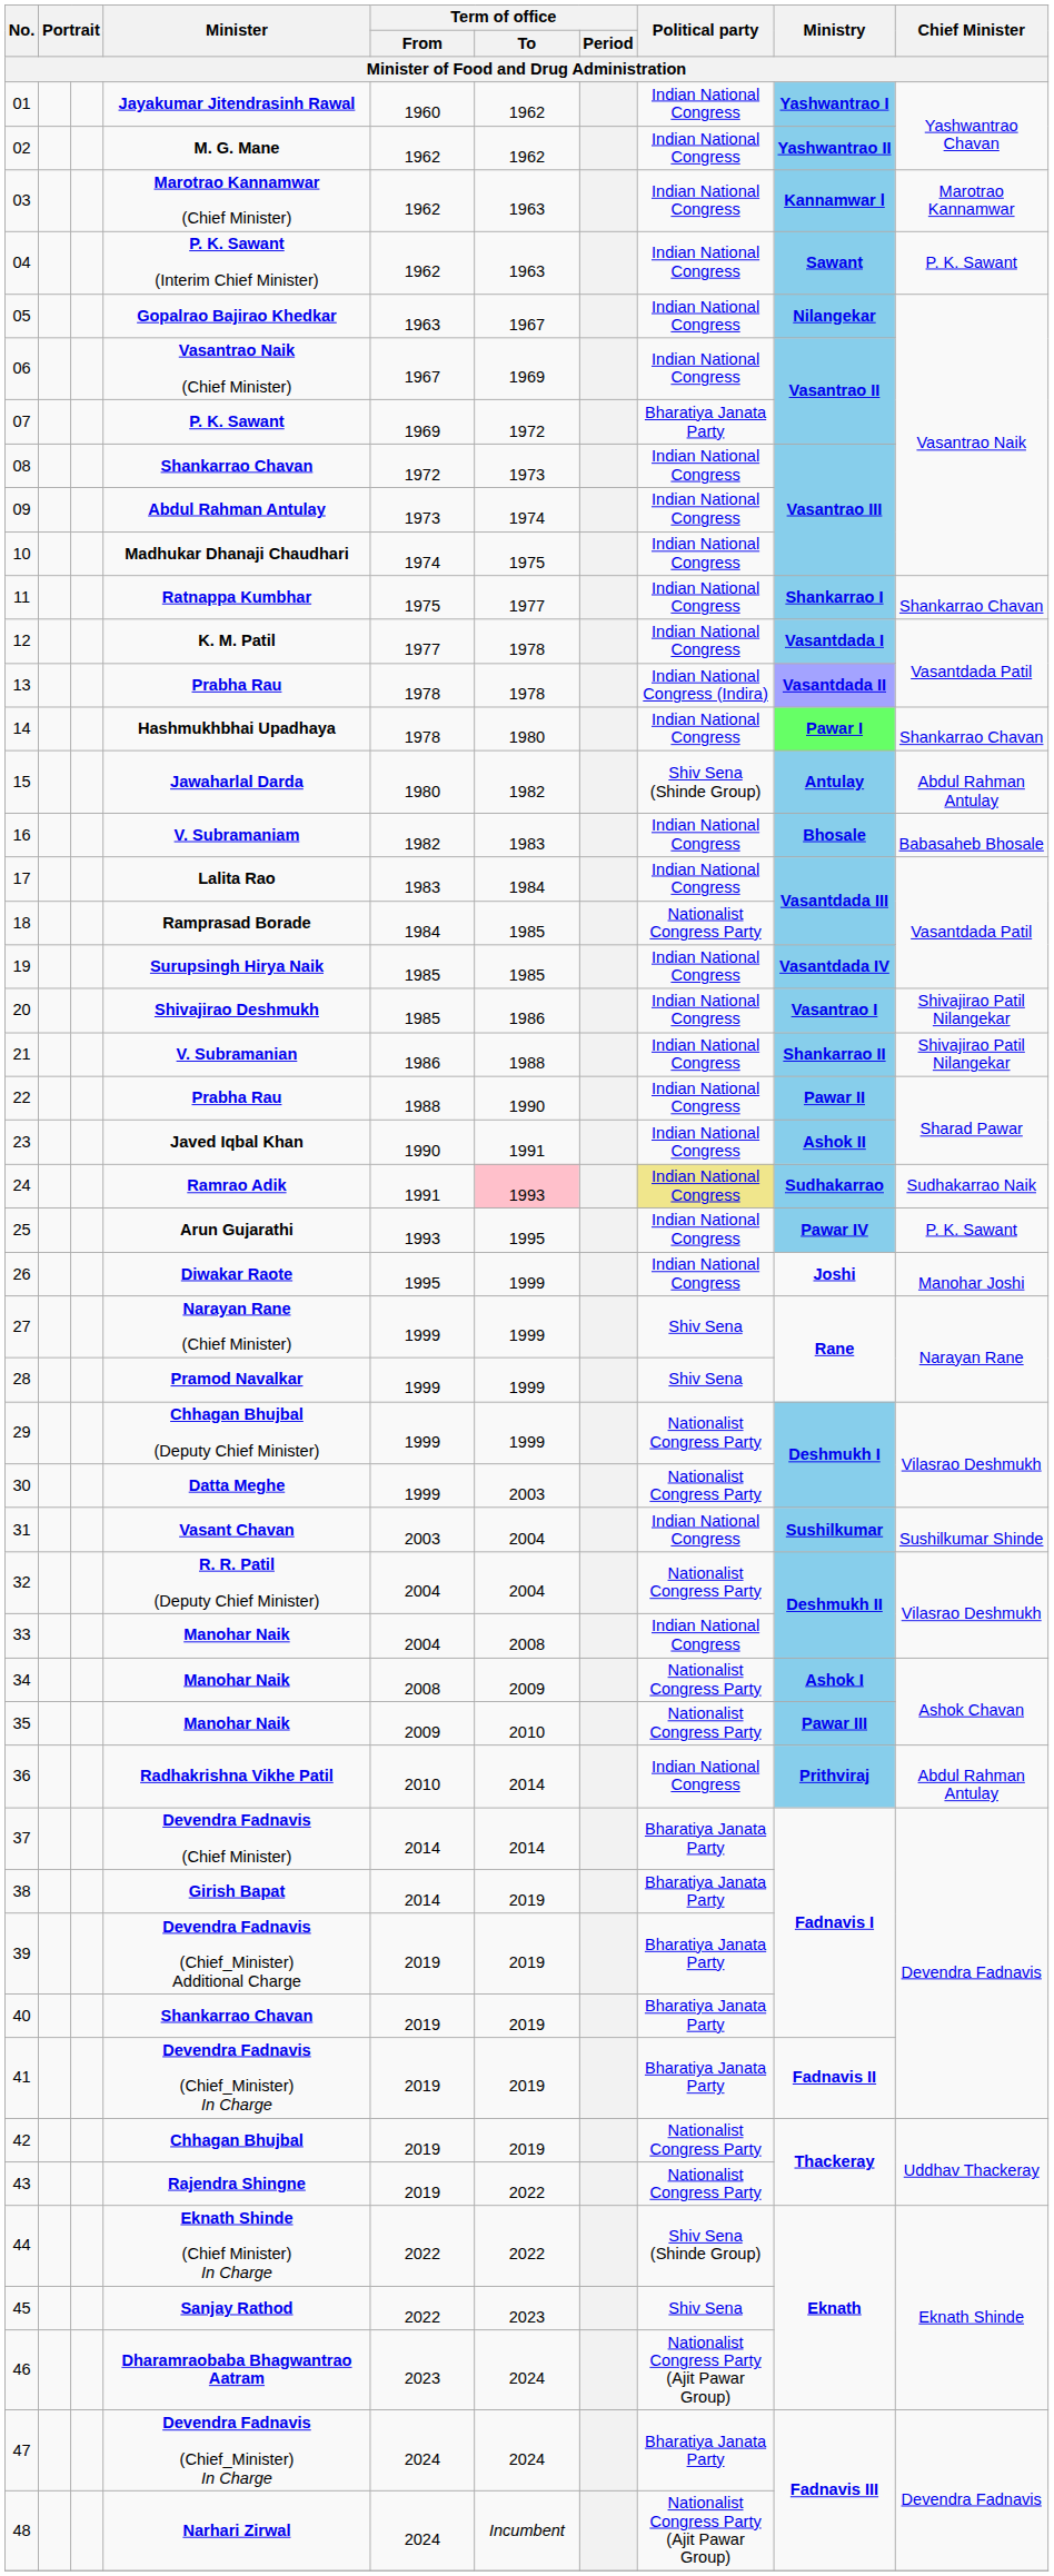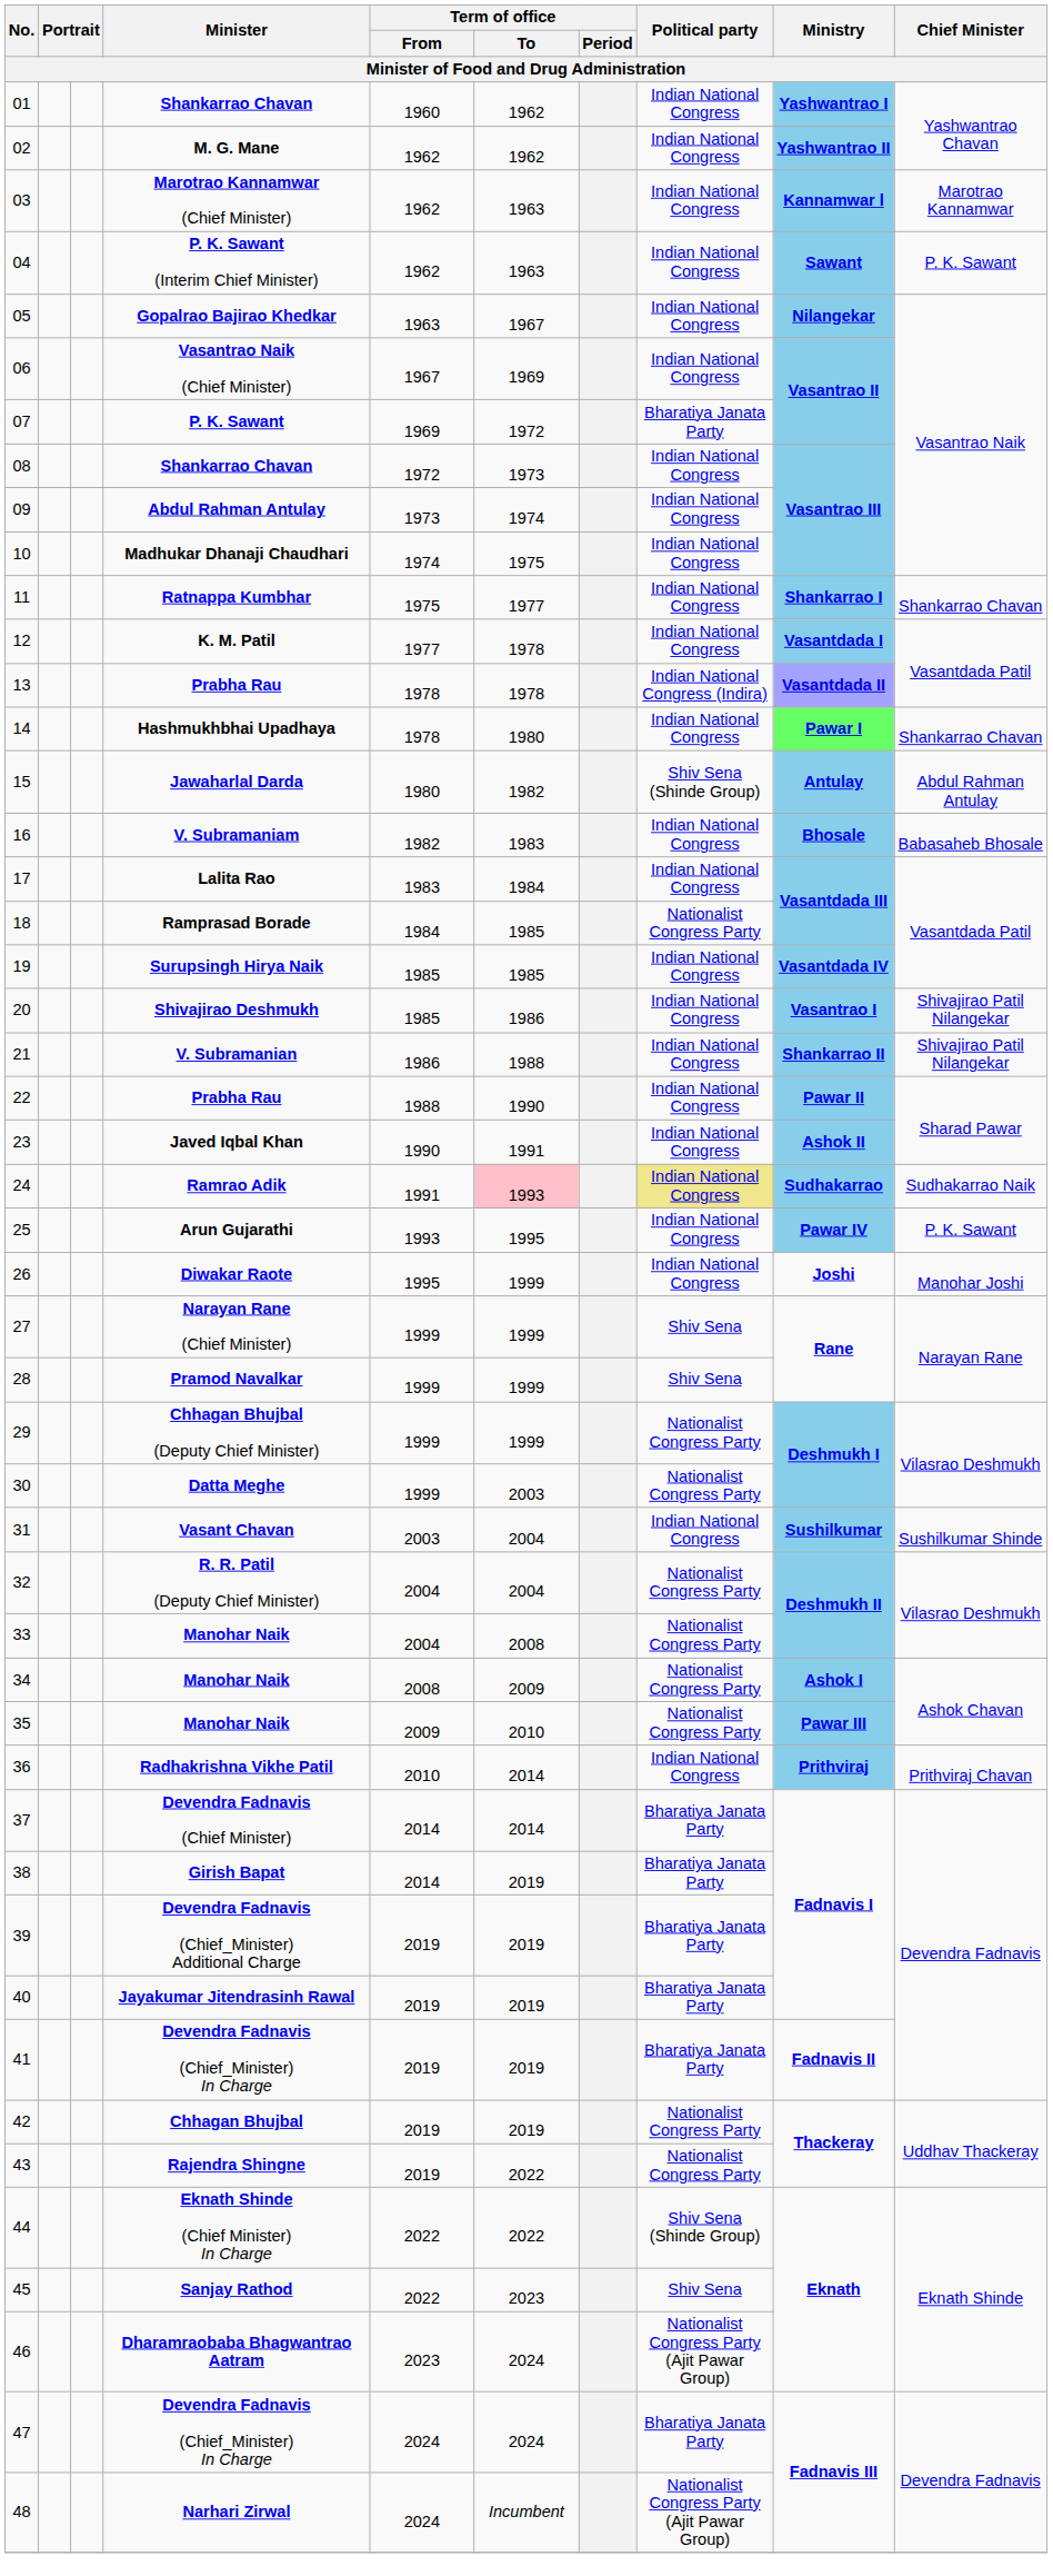01 | Minister: Jayakumar Jitendrasinh Rawal -> Shankarrao Chavan
33 | Political party: Indian National Congress -> Nationalist Congress Party
36 | Chief Minister: Abdul Rahman Antulay -> Prithviraj Chavan
40 | Minister: Shankarrao Chavan -> Jayakumar Jitendrasinh Rawal
